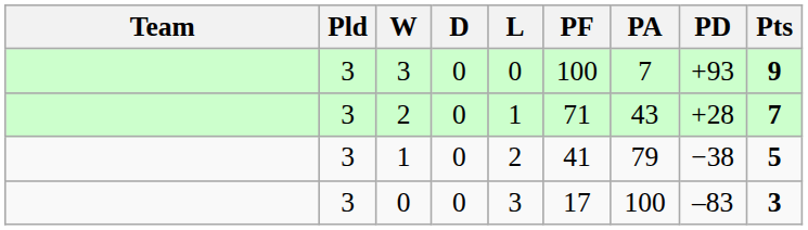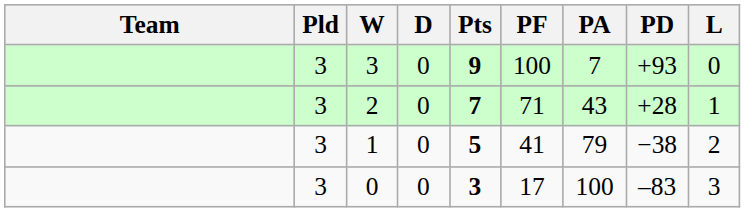columns swapped: L <-> Pts
